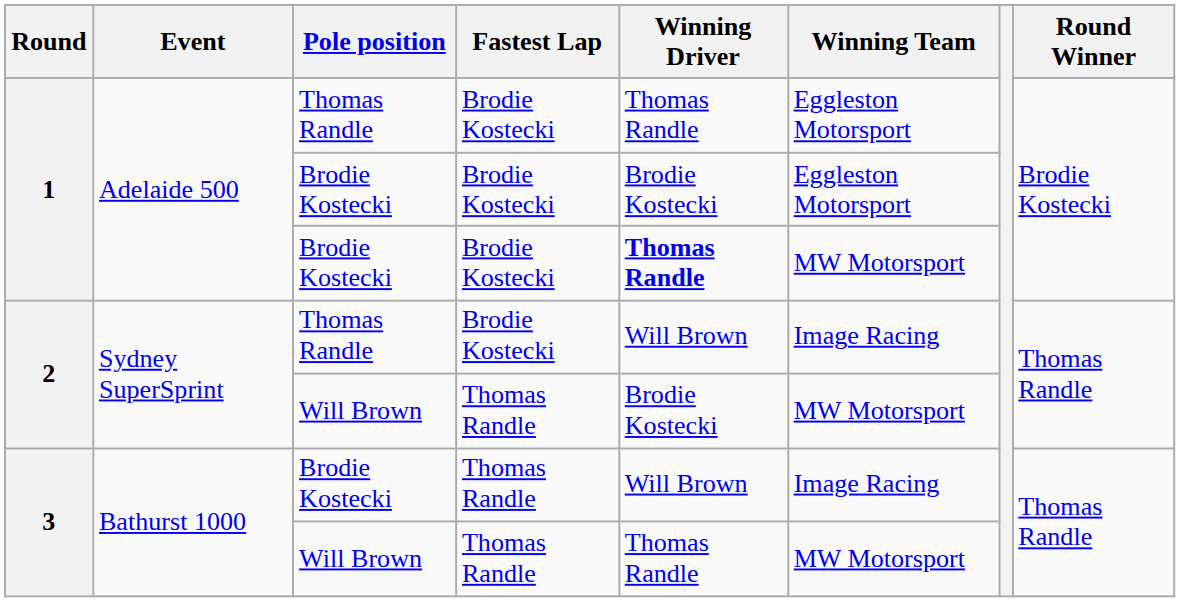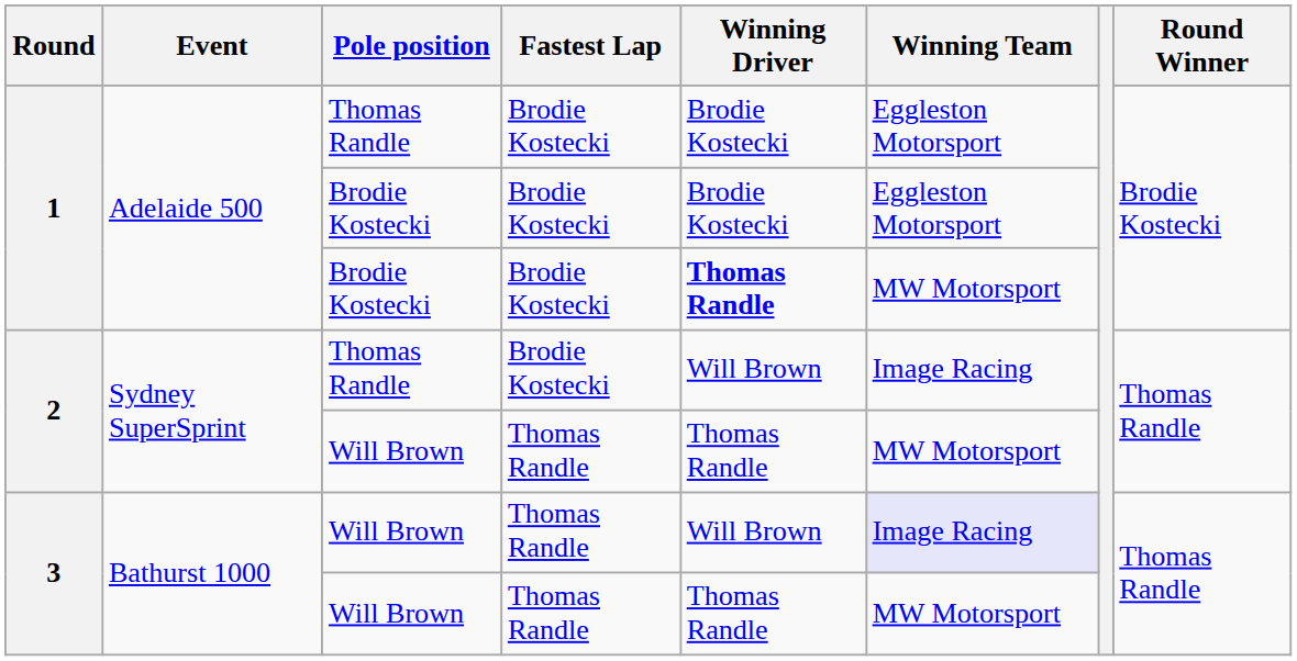row 2 | Winning Driver: Thomas Randle -> Brodie Kostecki
row 6 | Winning Driver: Brodie Kostecki -> Thomas Randle
row 7 | Pole position: Brodie Kostecki -> Will Brown
row 7 | Winning Team: no background -> lavender background
